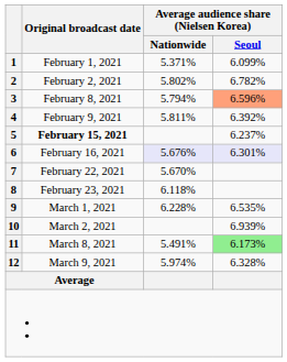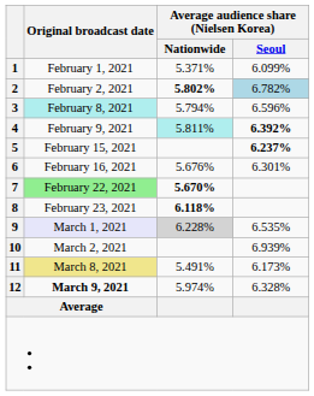2 | Average audience share (Nielsen Korea) / Nationwide: normal -> bold
2 | Average audience share (Nielsen Korea) / Seoul: no background -> lightblue background
3 | Original broadcast date: no background -> paleturquoise background
3 | Average audience share (Nielsen Korea) / Seoul: lightsalmon background -> no background
4 | Average audience share (Nielsen Korea) / Nationwide: no background -> paleturquoise background
4 | Average audience share (Nielsen Korea) / Seoul: normal -> bold
5 | Original broadcast date: bold -> normal
5 | Average audience share (Nielsen Korea) / Seoul: normal -> bold
6 | Average audience share (Nielsen Korea) / Nationwide: lavender background -> no background
6 | Average audience share (Nielsen Korea) / Seoul: lavender background -> no background
7 | Original broadcast date: no background -> lightgreen background
7 | Average audience share (Nielsen Korea) / Nationwide: normal -> bold
8 | Average audience share (Nielsen Korea) / Nationwide: normal -> bold
9 | Original broadcast date: no background -> lavender background
9 | Average audience share (Nielsen Korea) / Nationwide: no background -> lightgrey background
11 | Original broadcast date: no background -> khaki background
11 | Average audience share (Nielsen Korea) / Seoul: lightgreen background -> no background
12 | Original broadcast date: normal -> bold
